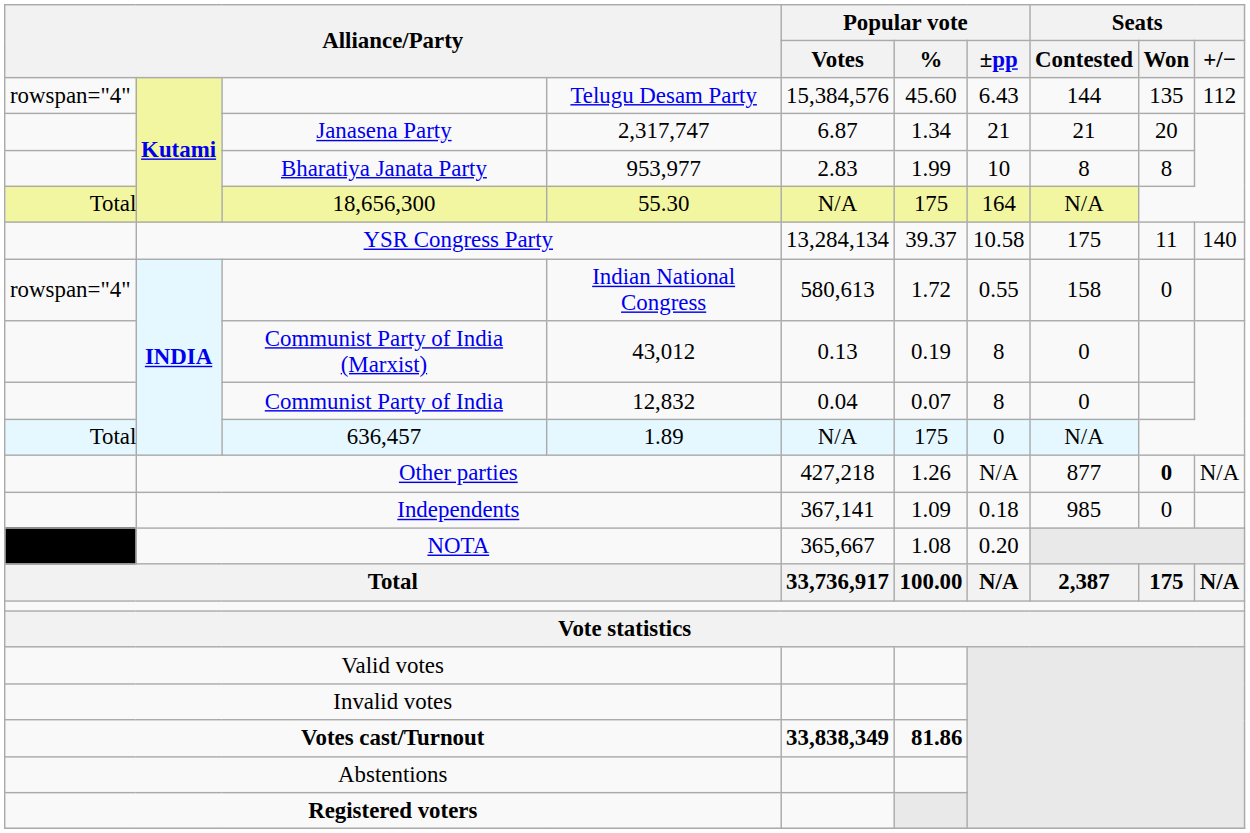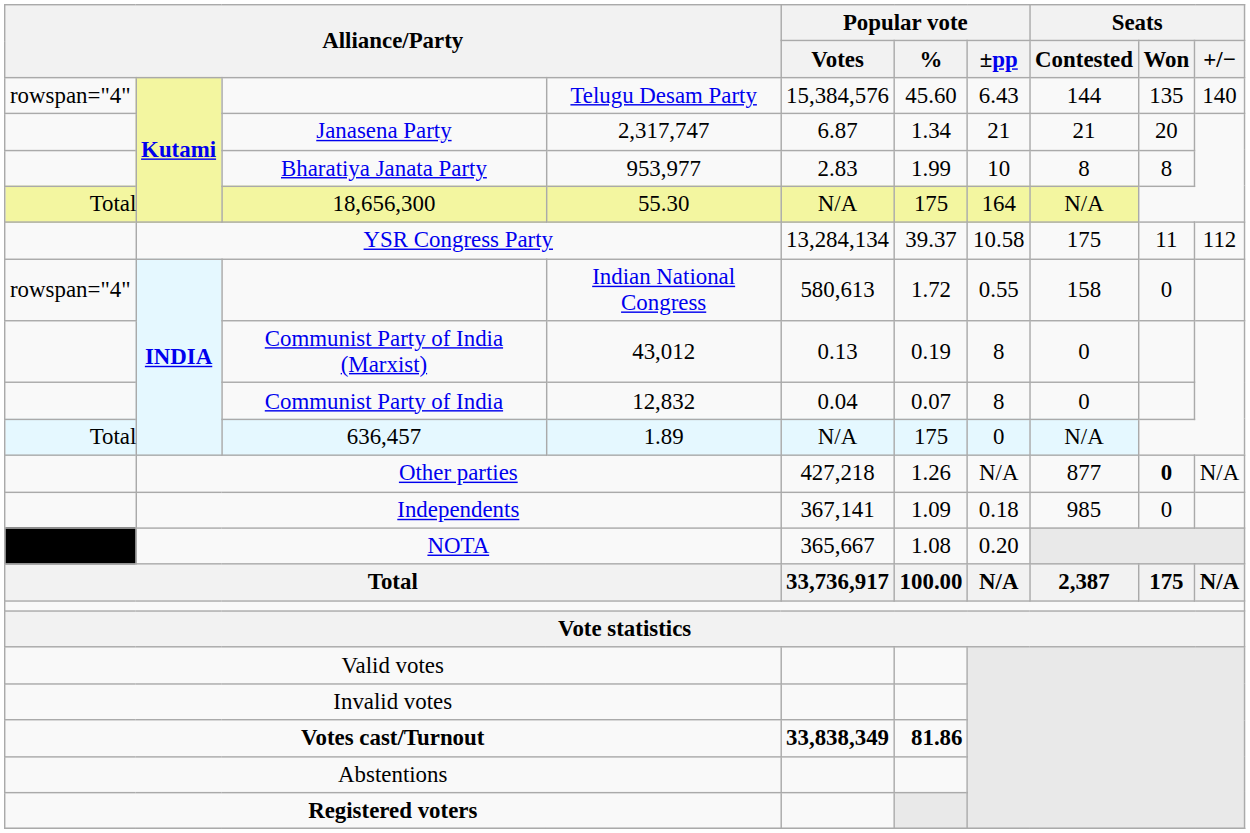Telugu Desam Party | Seats / +/−: 112 -> 140
YSR Congress Party | Seats / +/−: 140 -> 112
